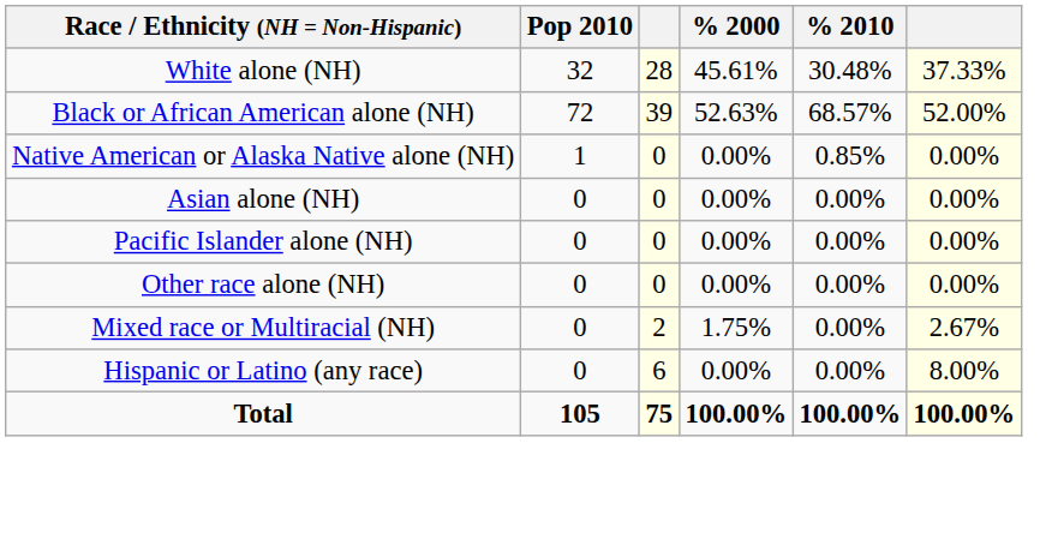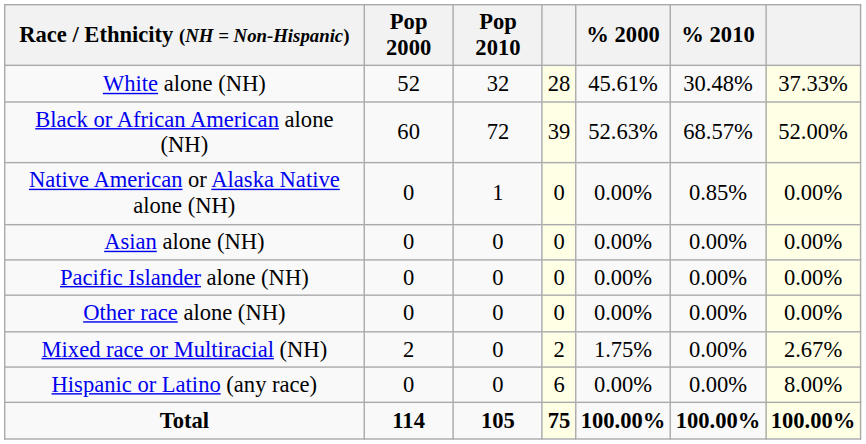+ column: Pop 2000 | 52 | 60 | 0 | 0 | 0 | 0 | 2 | 0 | 114
